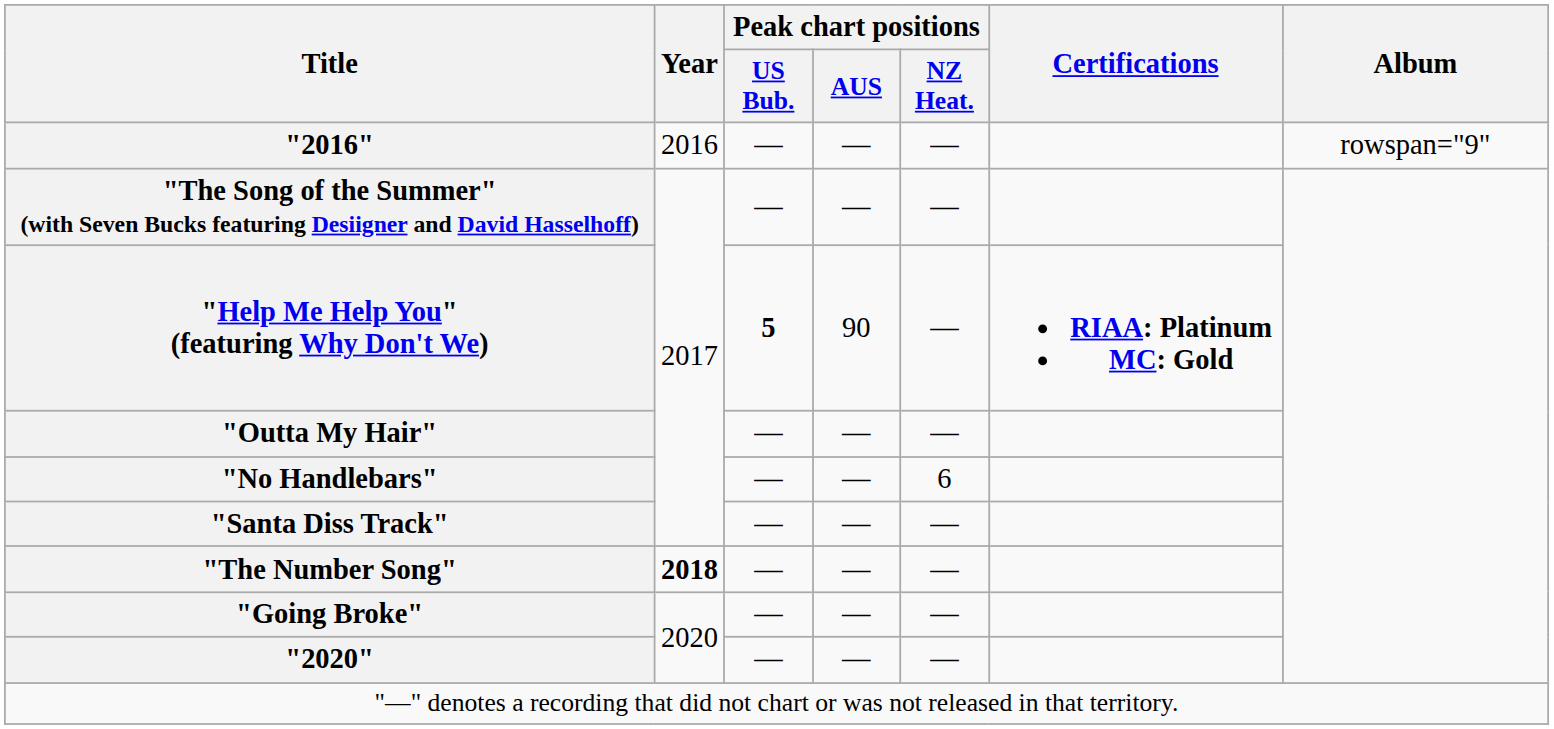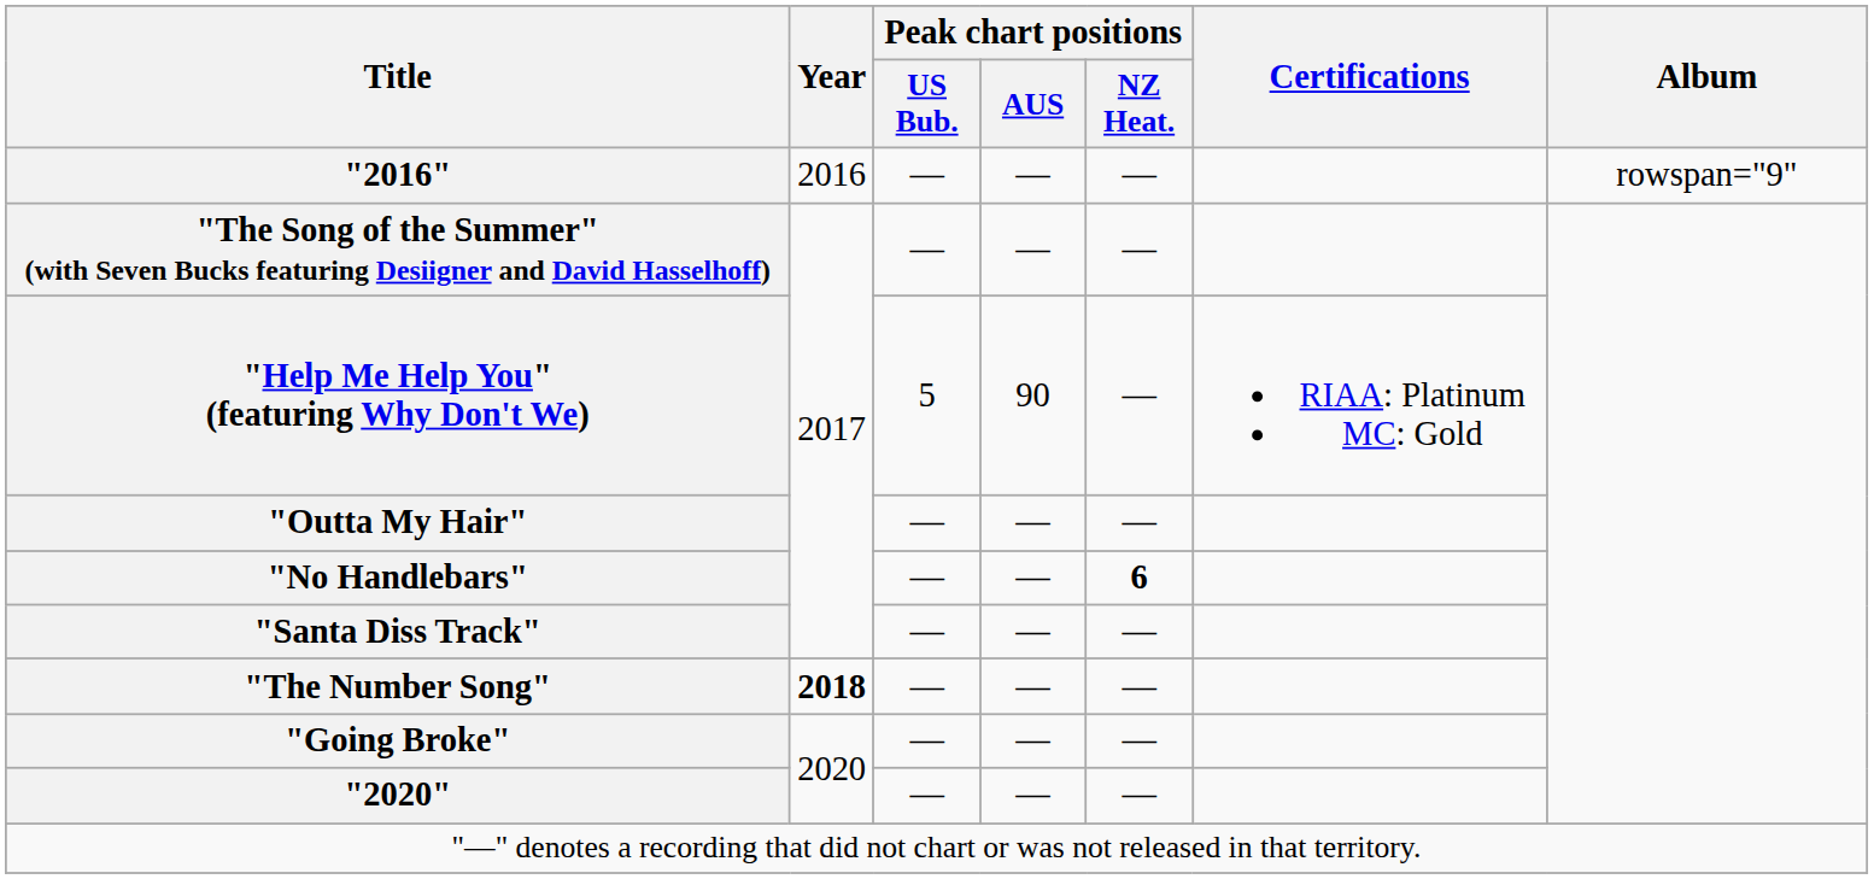"Help Me Help You" (featuring Why Don't We) | Peak chart positions / US Bub.: bold -> normal
"Help Me Help You" (featuring Why Don't We) | Certifications: bold -> normal
"No Handlebars" | Peak chart positions / NZ Heat.: normal -> bold
